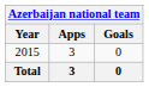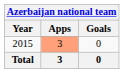2015 | Apps: no background -> lightsalmon background
